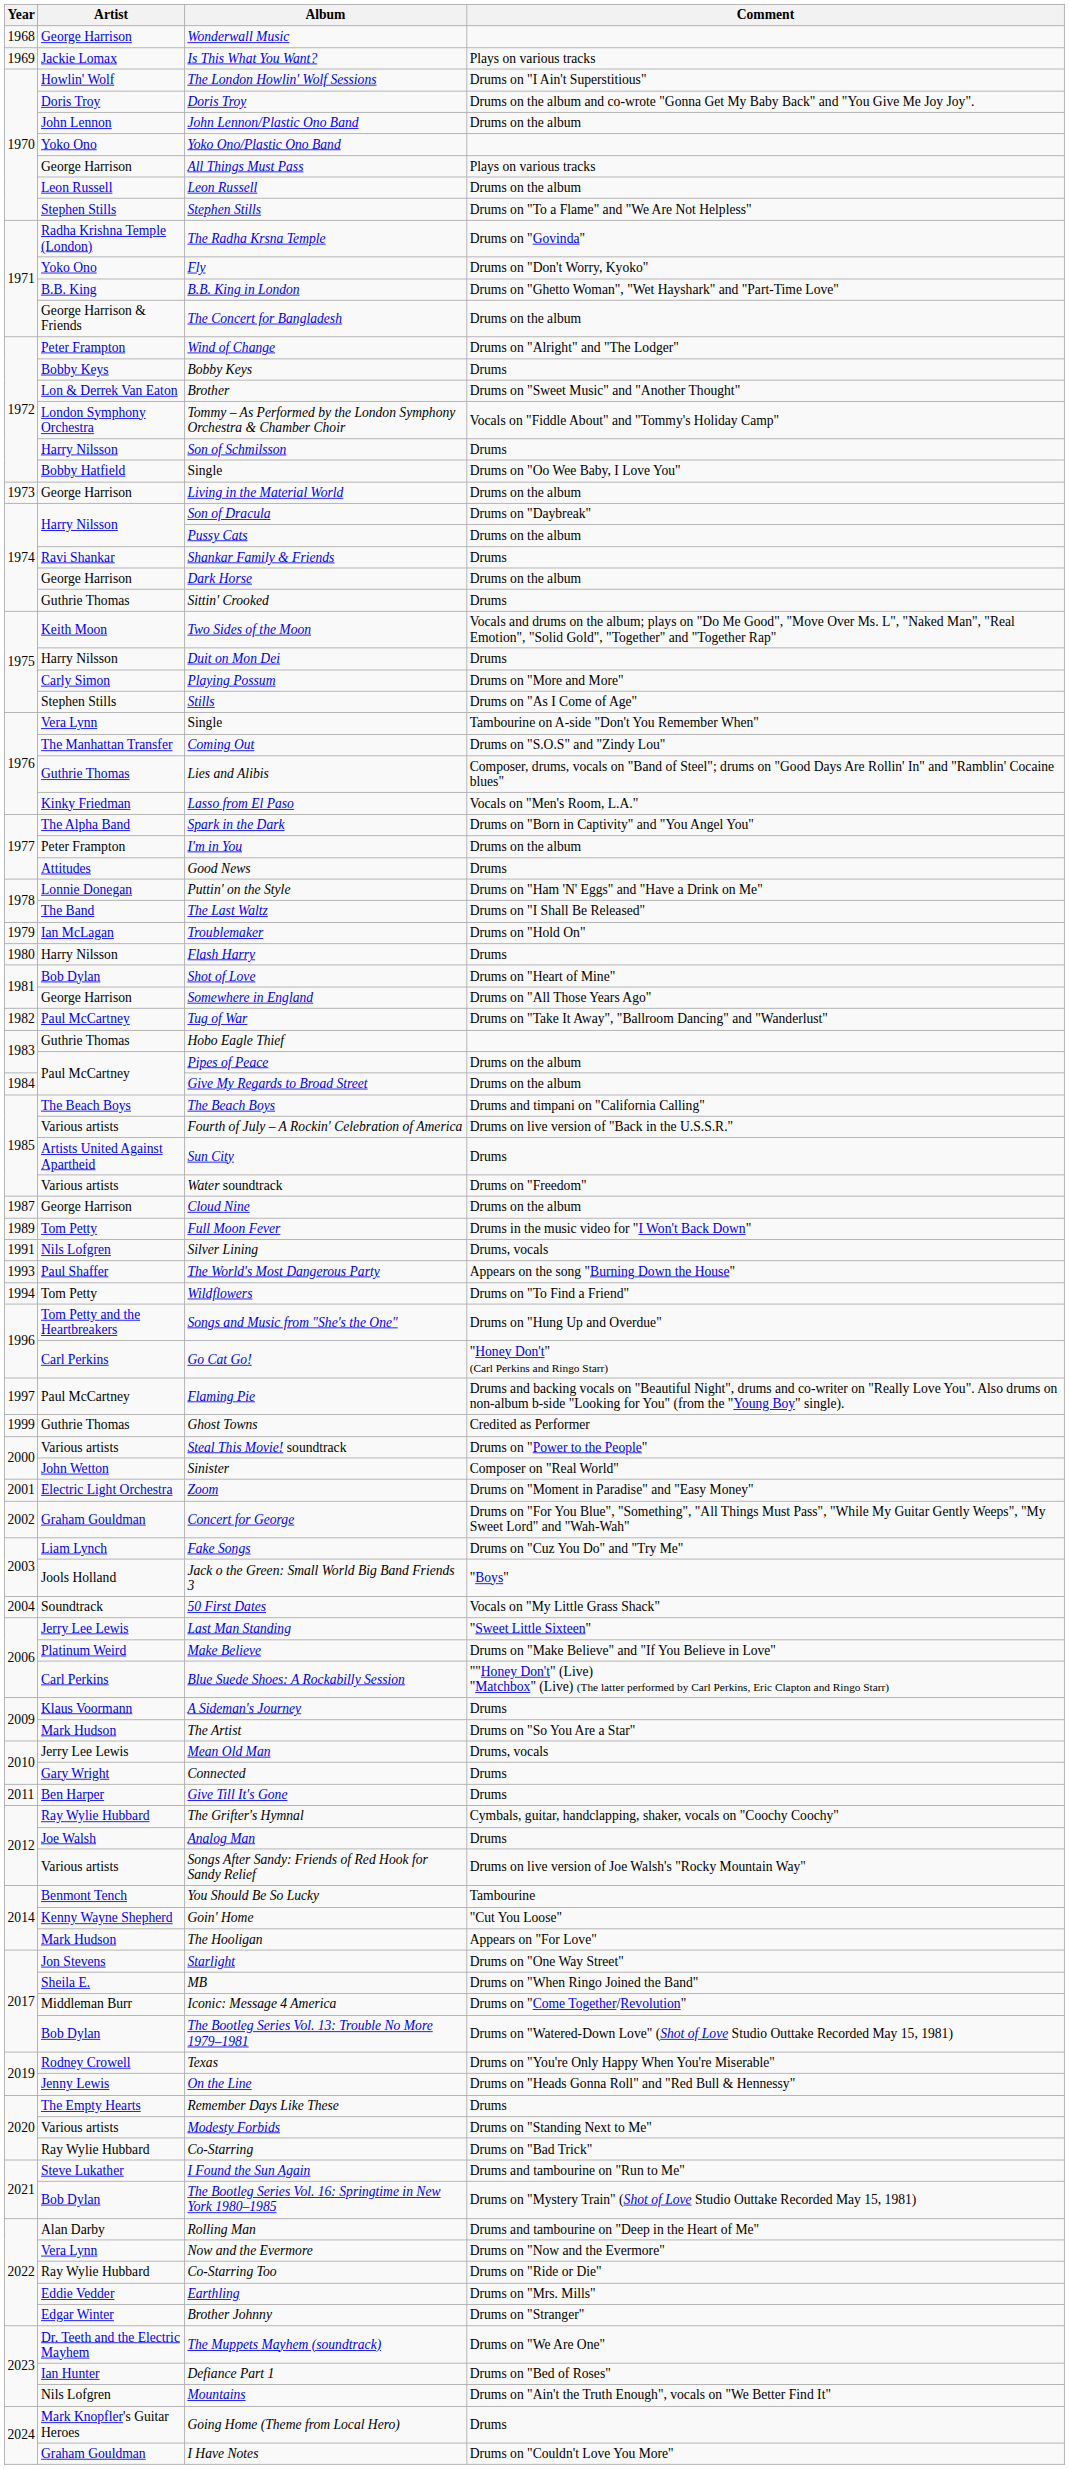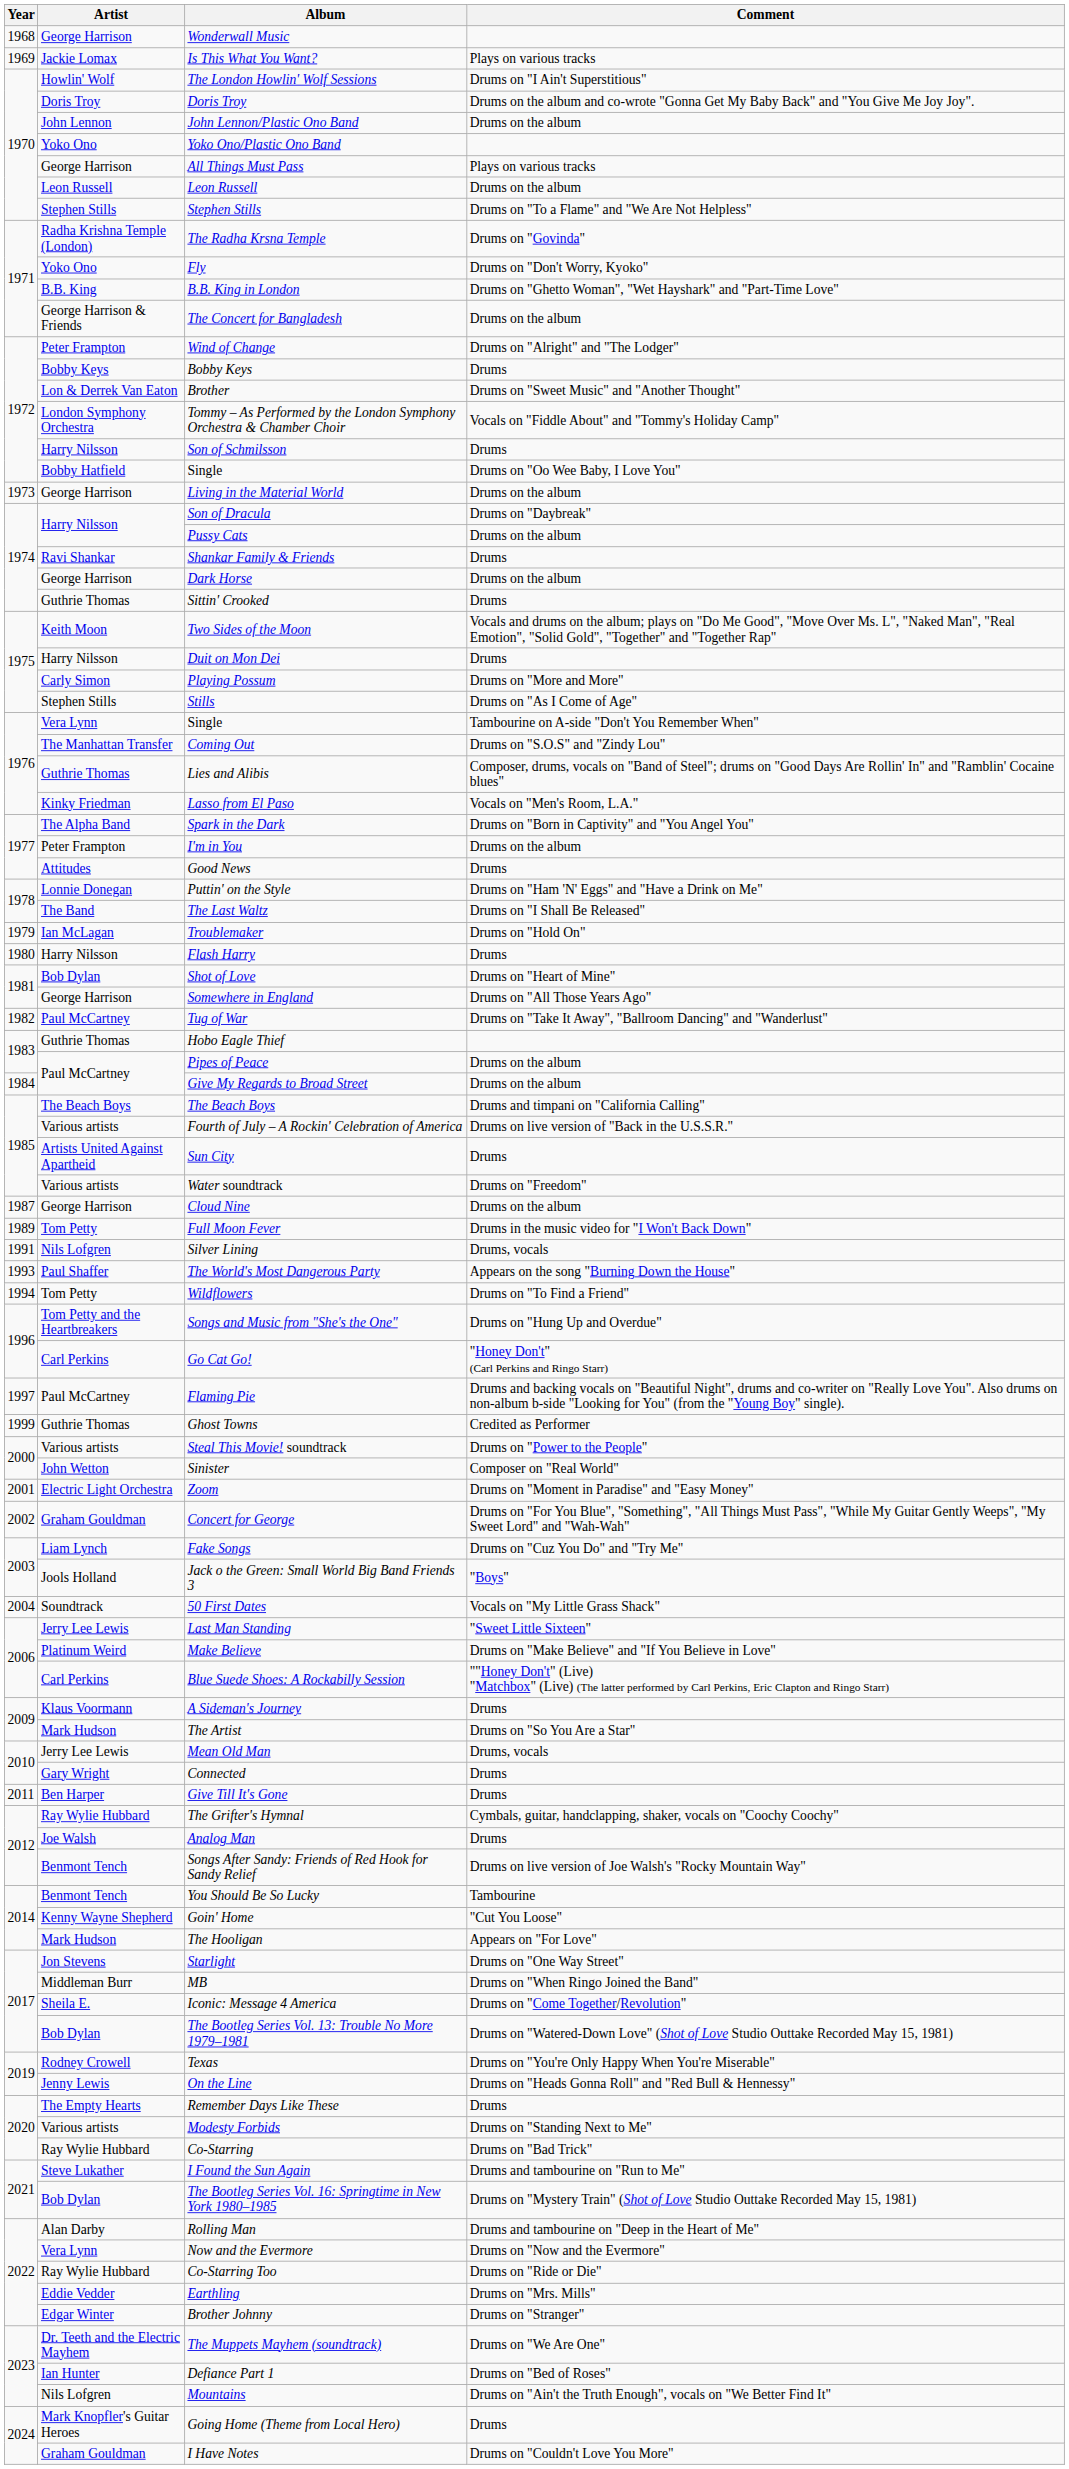Songs After Sandy: Friends of Red Hook for Sandy Relief | Artist: Various artists -> Benmont Tench
MB | Artist: Sheila E. -> Middleman Burr
Iconic: Message 4 America | Artist: Middleman Burr -> Sheila E.
